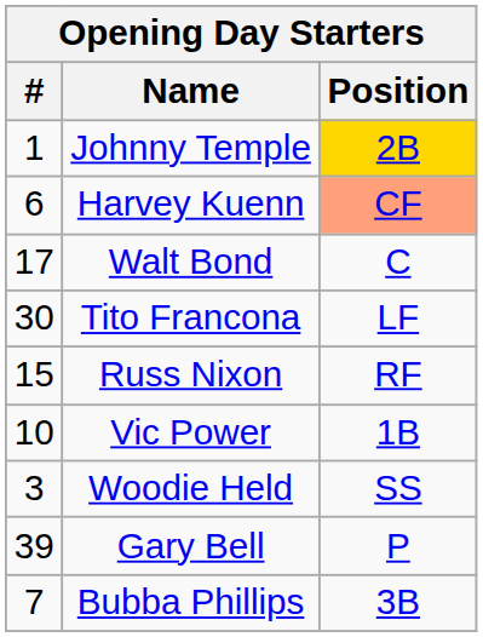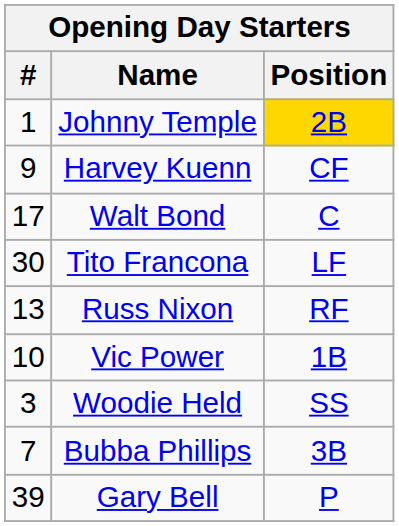Harvey Kuenn | #: 6 -> 9
Harvey Kuenn | Position: lightsalmon background -> no background
Russ Nixon | #: 15 -> 13
rows swapped: Bubba Phillips <-> Gary Bell
